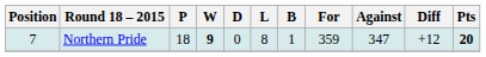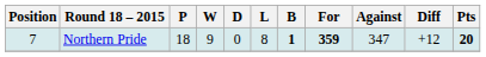Northern Pride | W: bold -> normal
Northern Pride | B: normal -> bold
Northern Pride | For: normal -> bold
